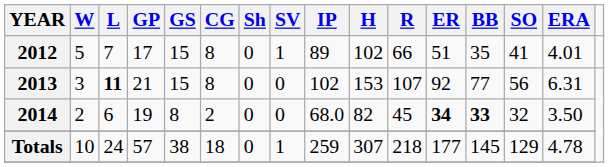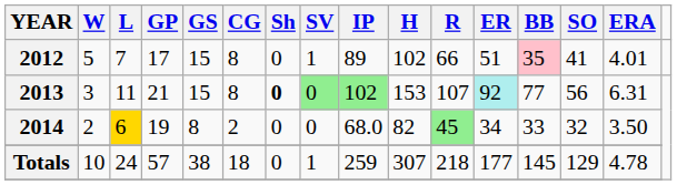2012 | BB: no background -> pink background
2013 | L: bold -> normal
2013 | Sh: normal -> bold
2013 | SV: no background -> lightgreen background
2013 | IP: no background -> lightgreen background
2013 | ER: no background -> paleturquoise background
2014 | L: no background -> gold background
2014 | R: no background -> lightgreen background
2014 | ER: bold -> normal
2014 | BB: bold -> normal
